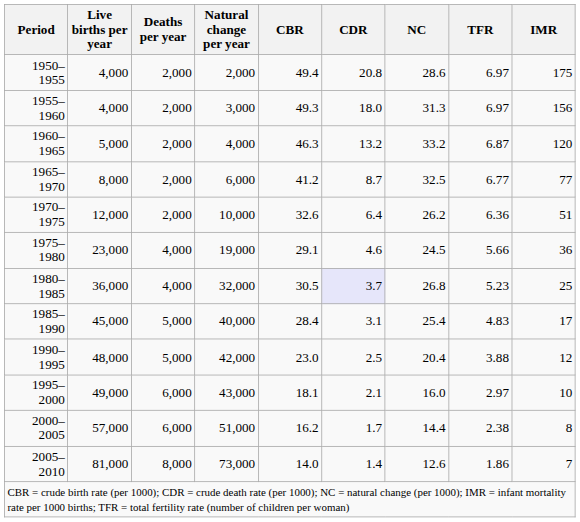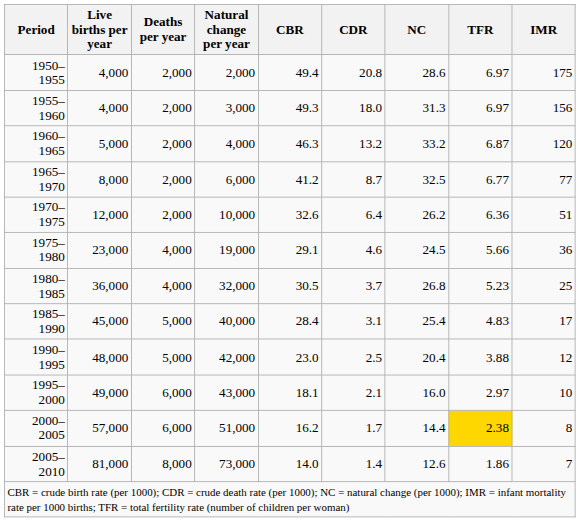1980–1985 | CDR: lavender background -> no background
2000–2005 | TFR: no background -> gold background
